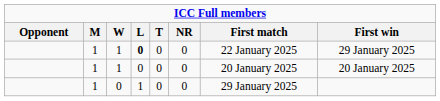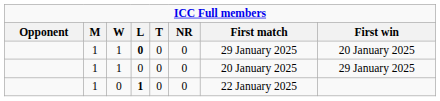row 3 | First match: 22 January 2025 -> 29 January 2025
row 3 | First win: 29 January 2025 -> 20 January 2025
row 4 | First win: 20 January 2025 -> 29 January 2025
row 5 | L: normal -> bold
row 5 | First match: 29 January 2025 -> 22 January 2025
